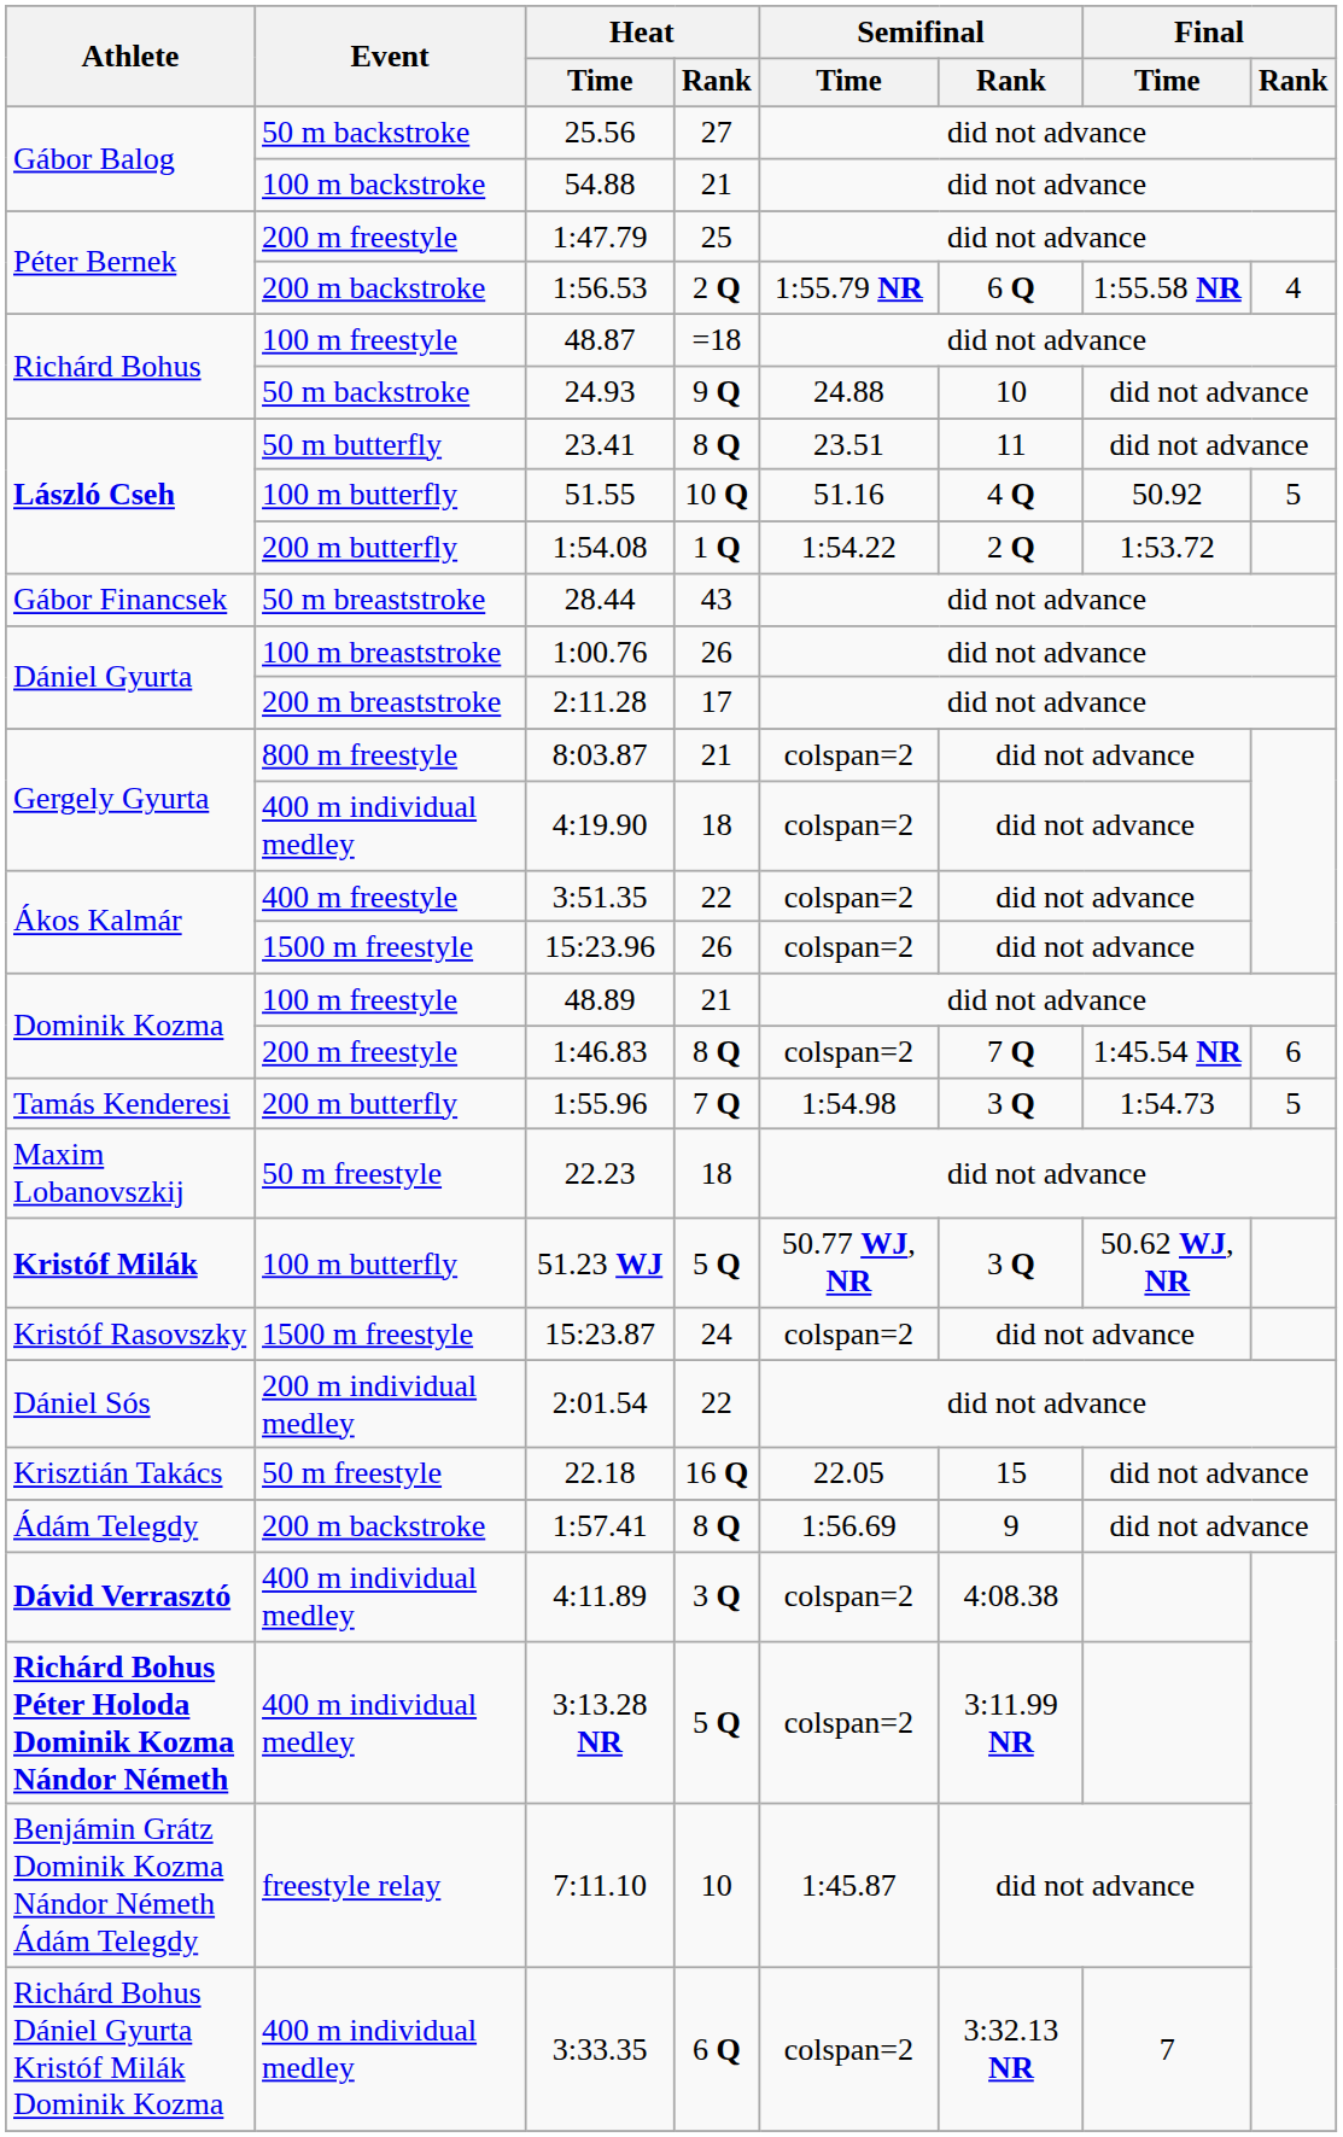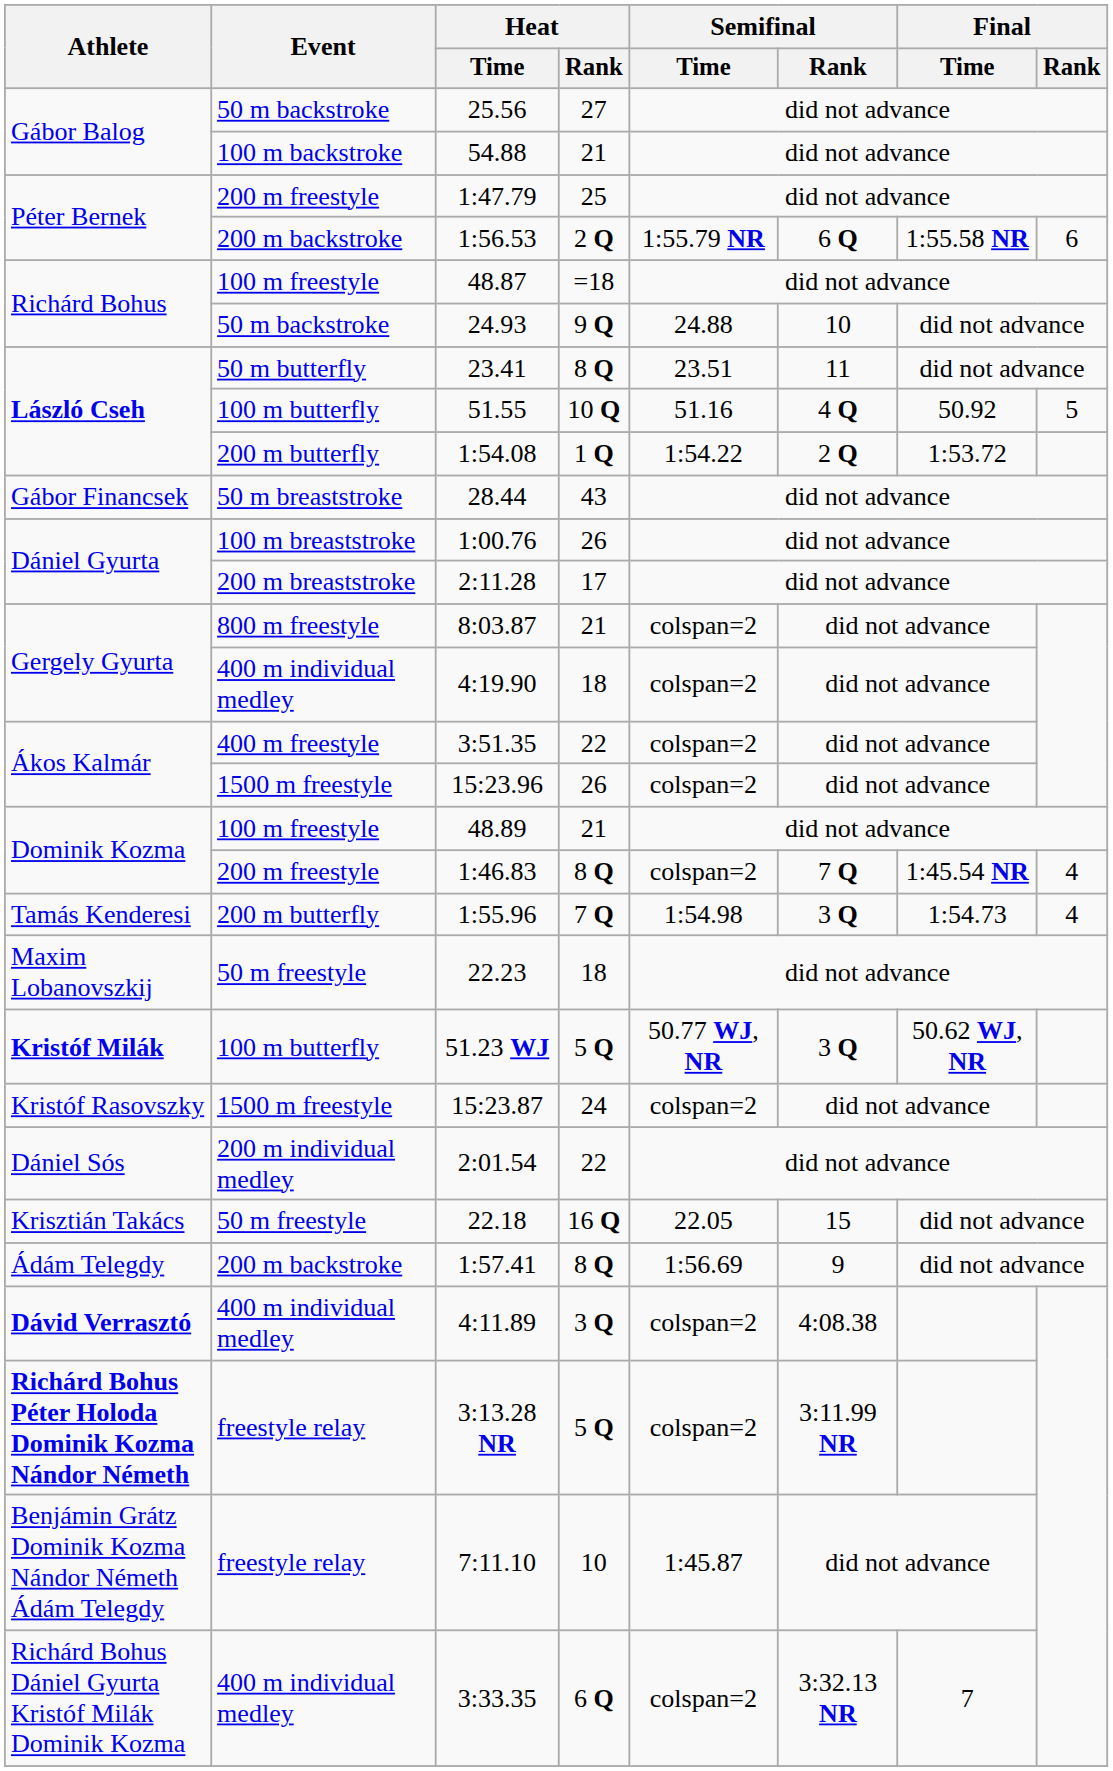1:56.53 | Final / Rank: 4 -> 6
1:46.83 | Final / Rank: 6 -> 4
1:55.96 | Final / Rank: 5 -> 4
3:13.28 NR | Event: 400 m individual medley -> freestyle relay
